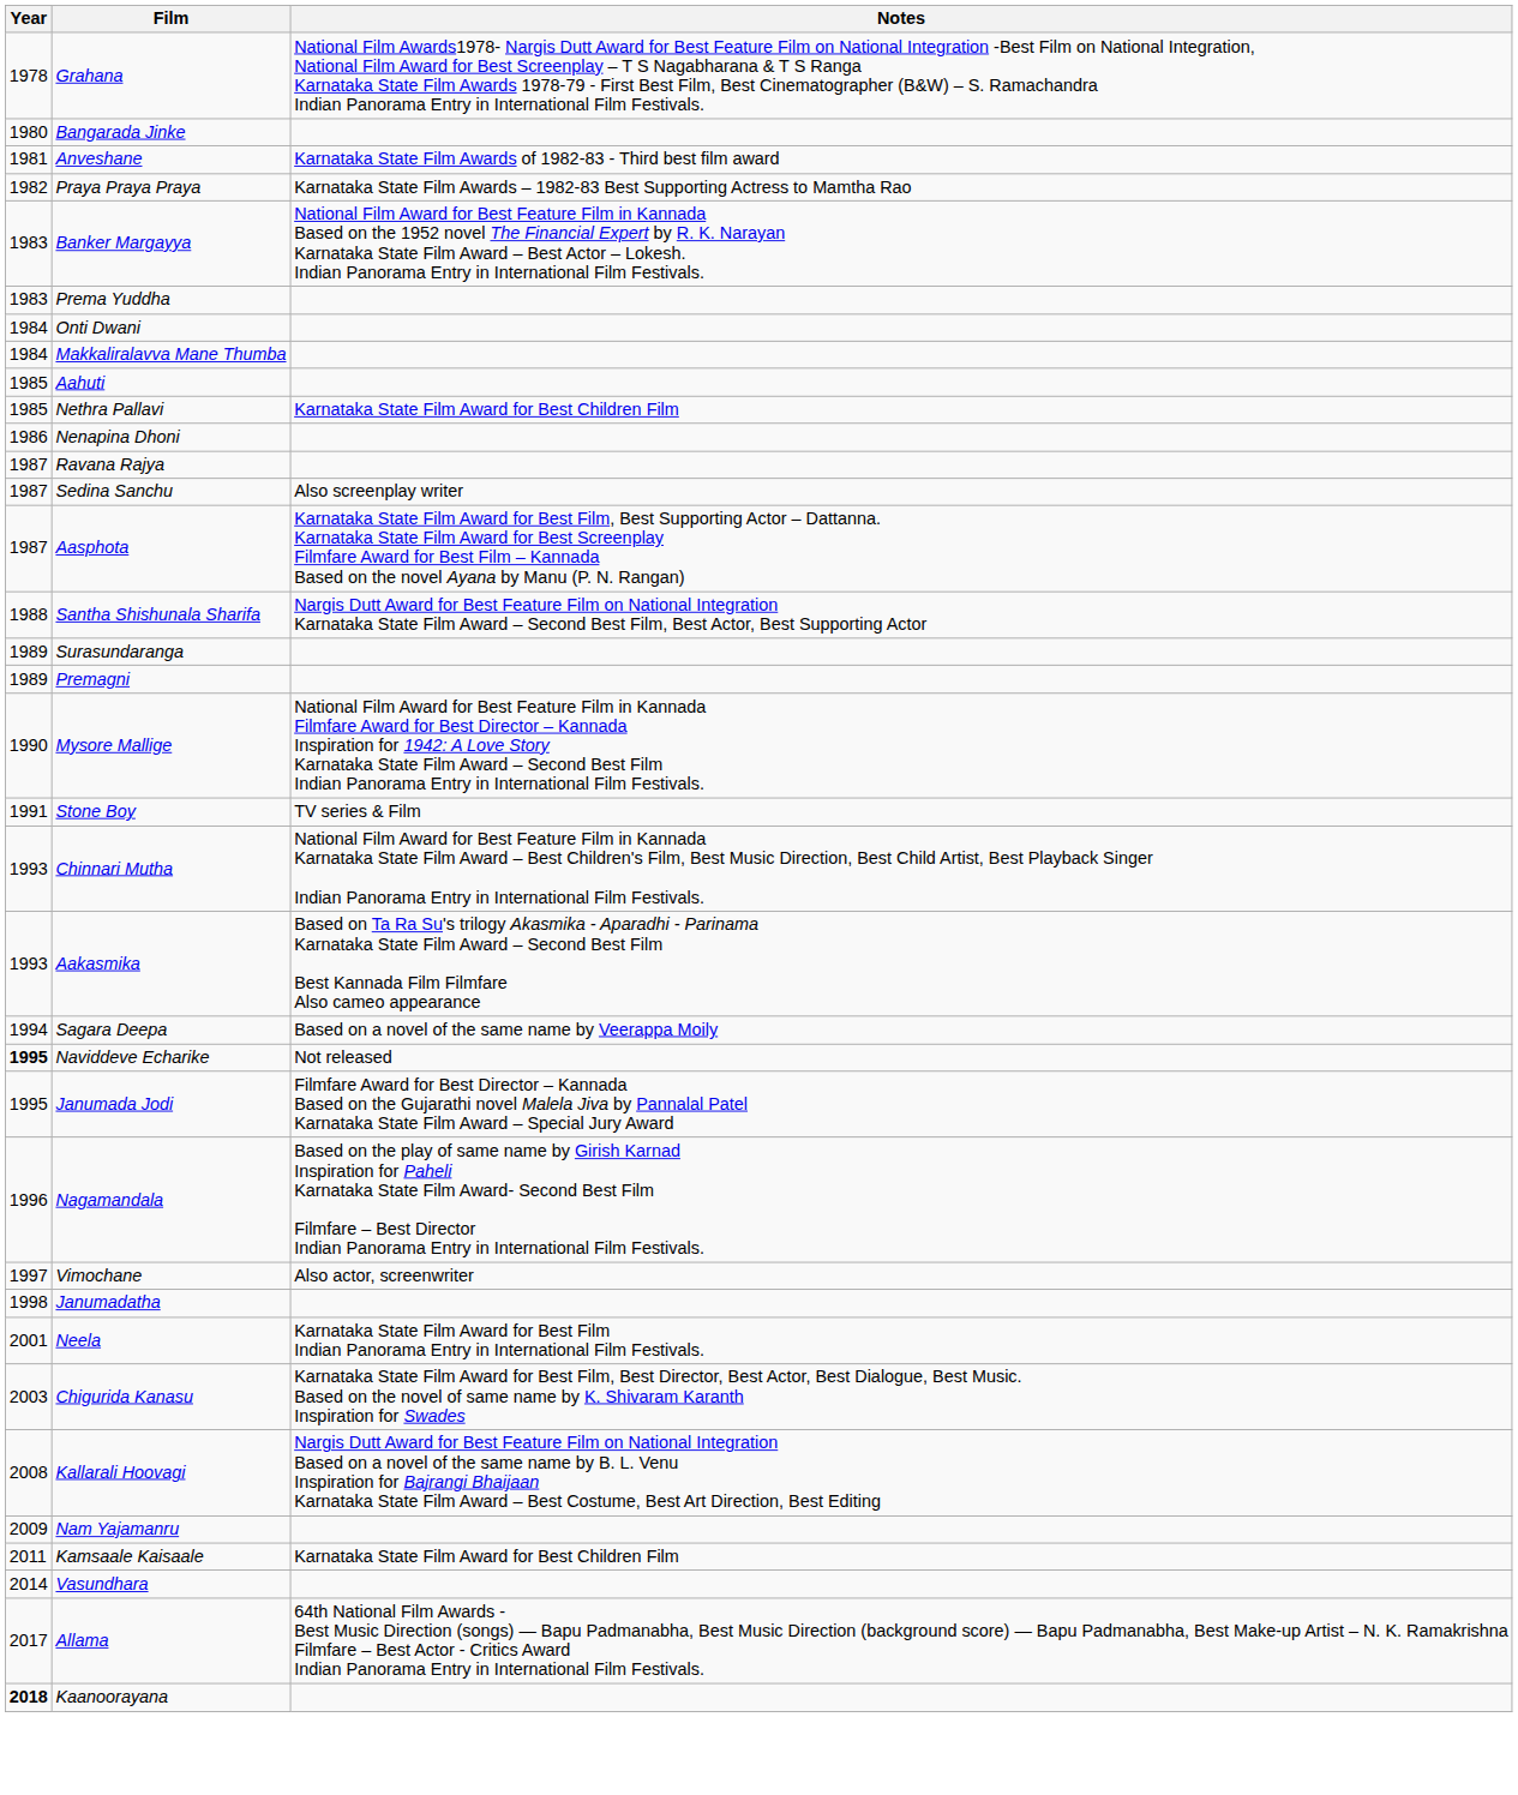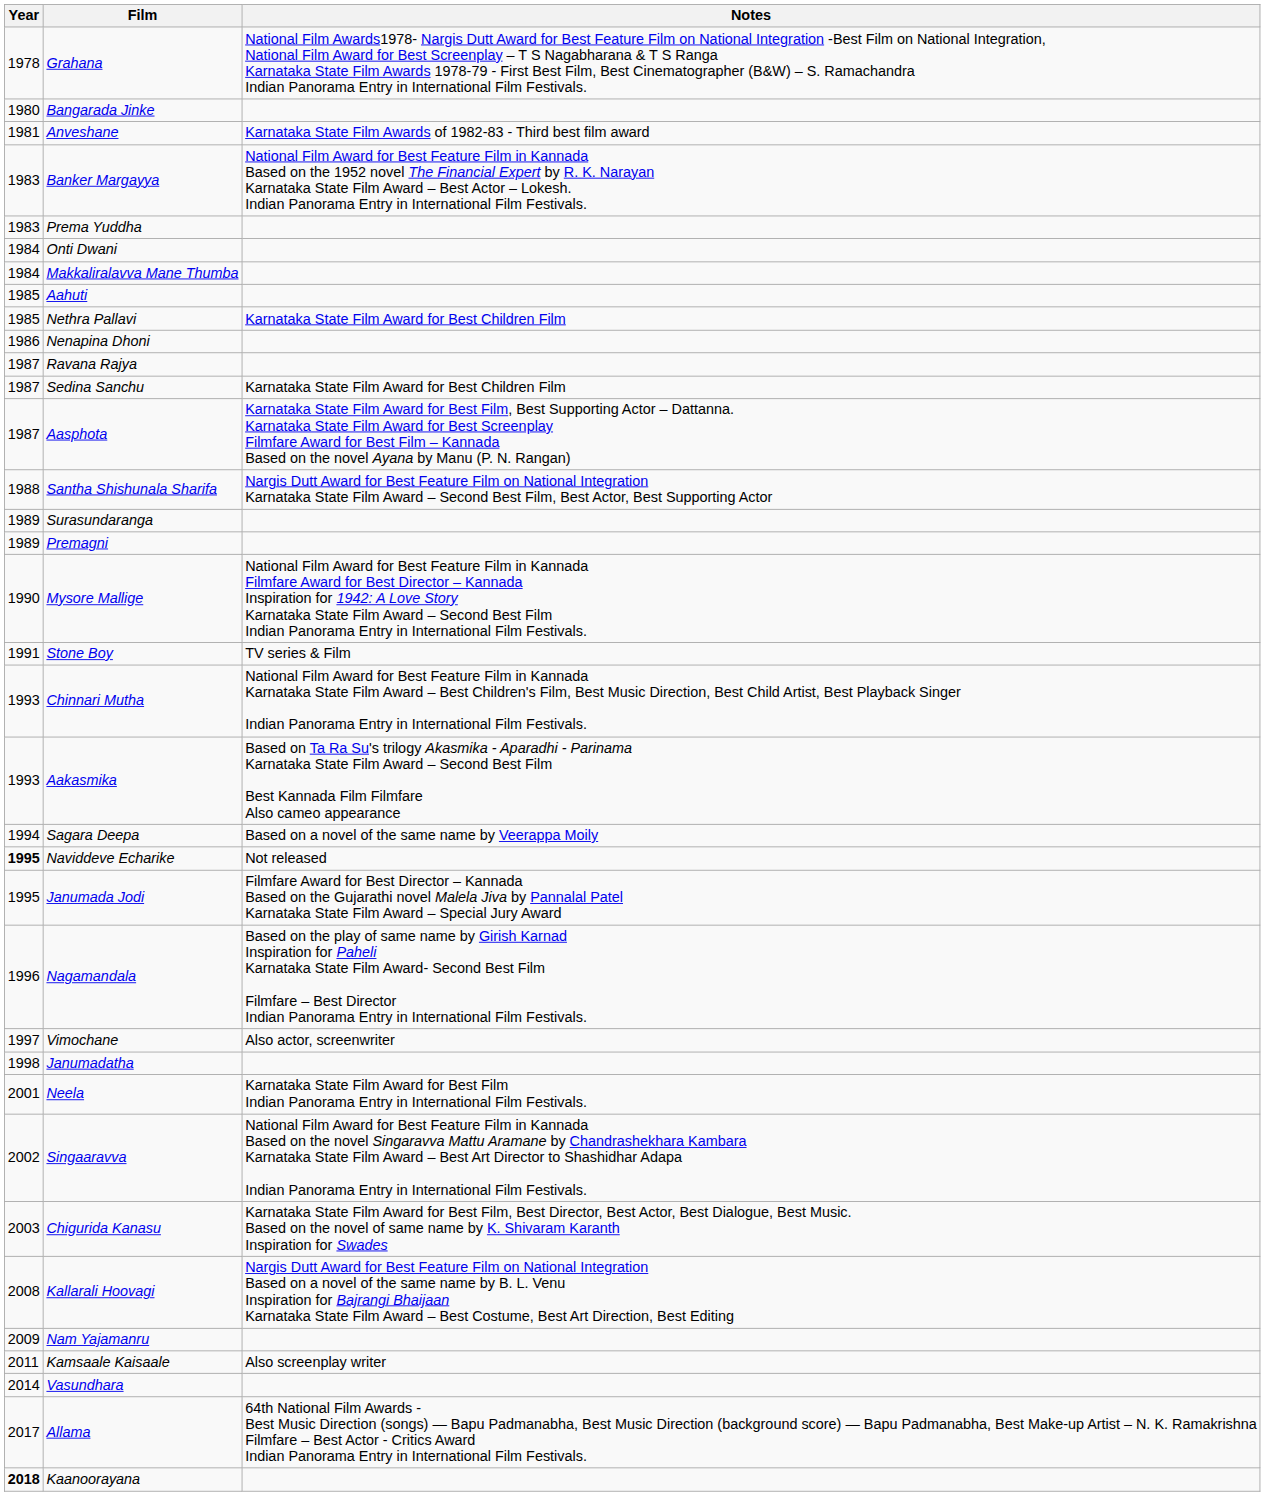- row: 1982 | Praya Praya Praya | Karnataka State Film Awards – 1982-83 Best Supporting Actress to Mamtha Rao
Sedina Sanchu | Notes: Also screenplay writer -> Karnataka State Film Award for Best Children Film
+ row: 2002 | Singaaravva | National Film Award for Best Feature Film in Kannada Based on the novel Singaravva Mattu Aramane by Chandrashekhara Kambara Karnataka State Film Award – Best Art Director to Shashidhar Adapa Indian Panorama Entry in International Film Festivals.
Kamsaale Kaisaale | Notes: Karnataka State Film Award for Best Children Film -> Also screenplay writer
